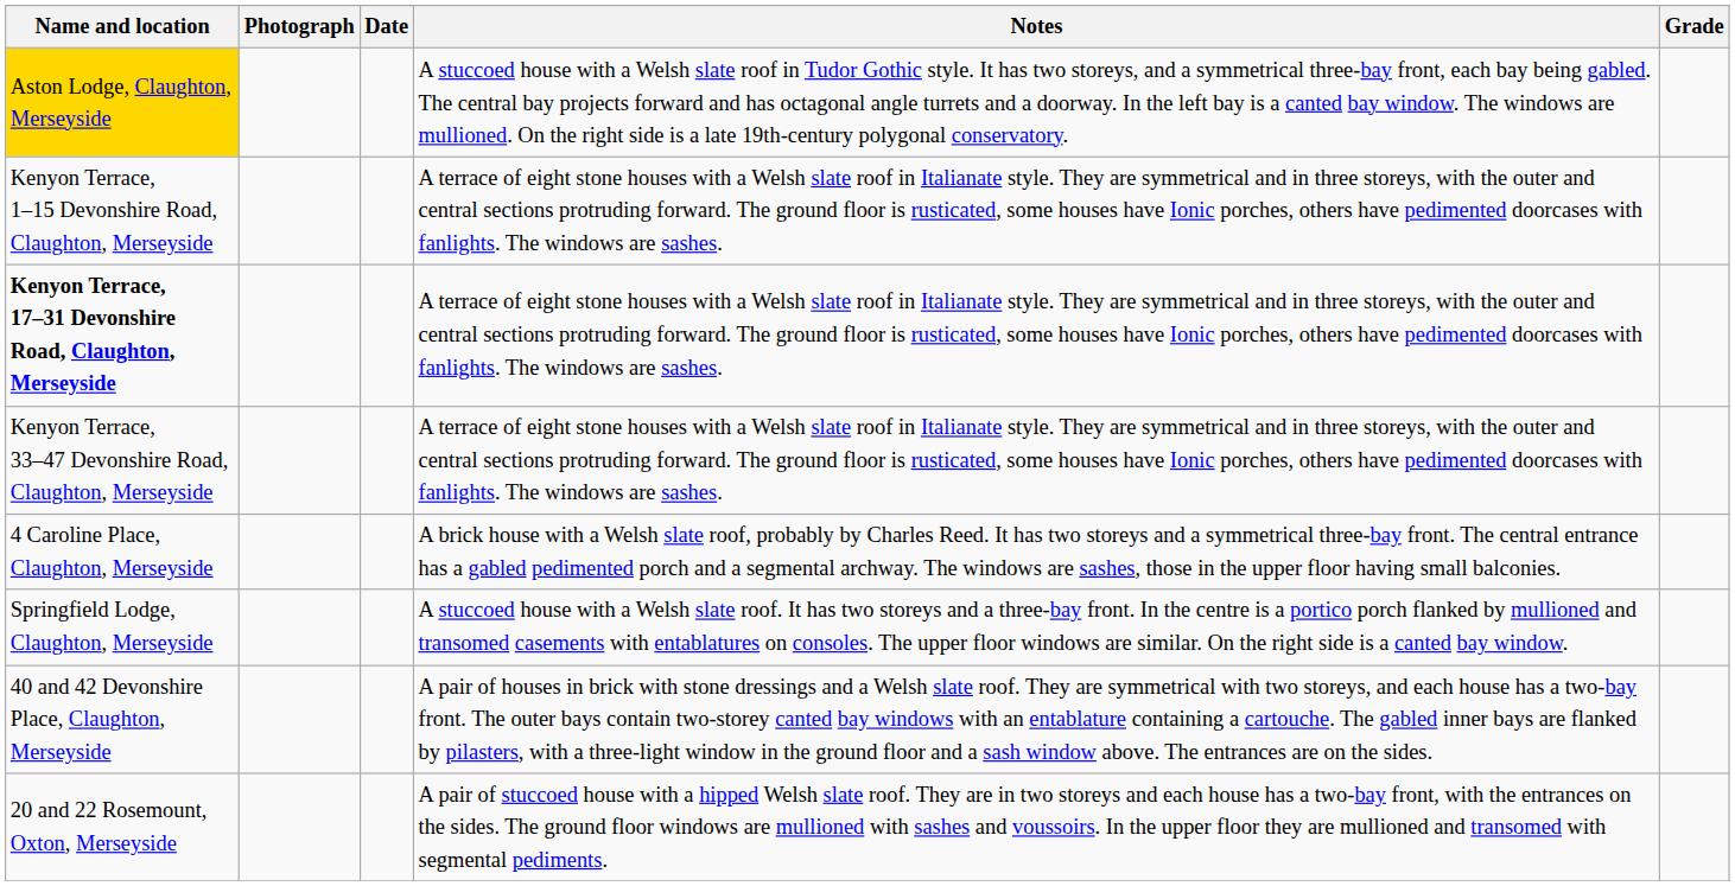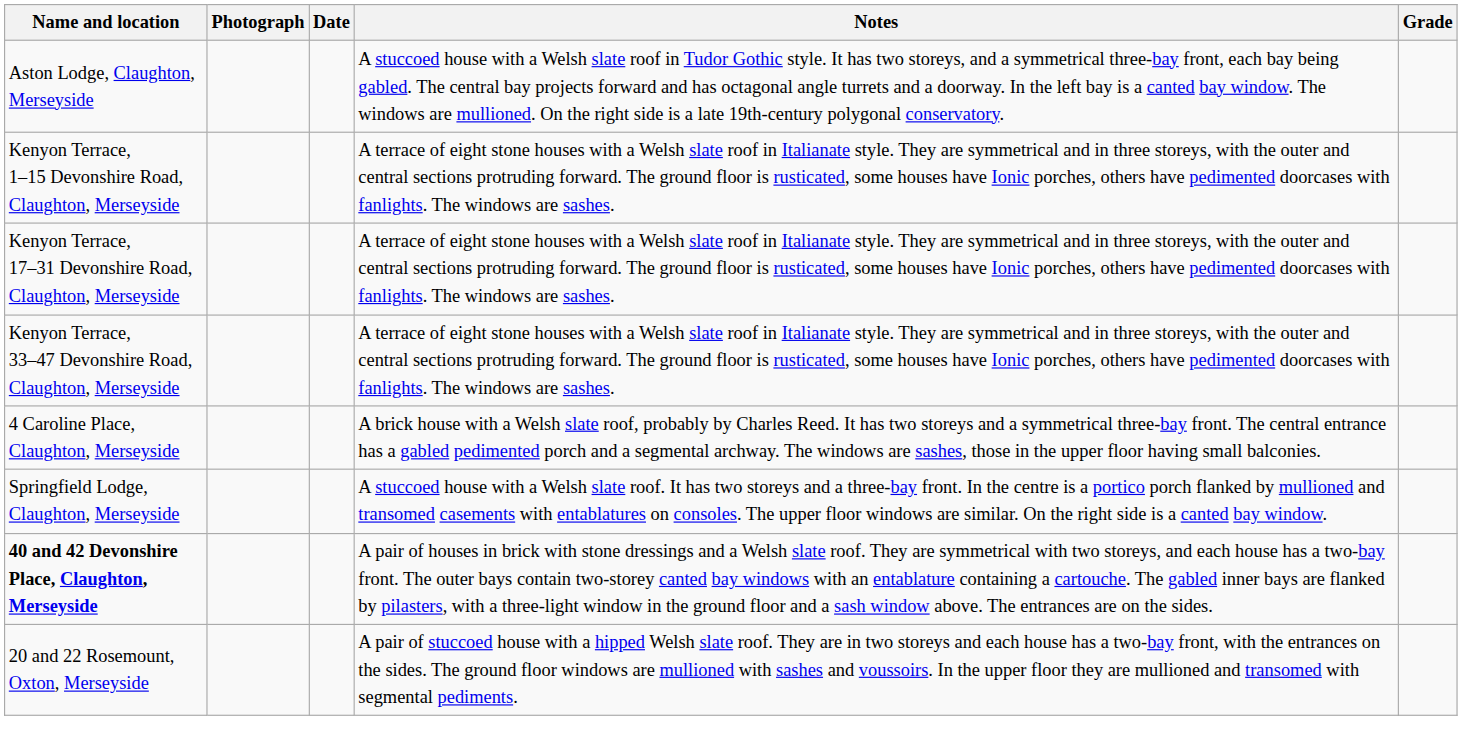Aston Lodge, Claughton, Merseyside | Name and location: gold background -> no background
Kenyon Terrace, 17–31 Devonshire Road, Claughton, Merseyside | Name and location: bold -> normal
40 and 42 Devonshire Place, Claughton, Merseyside | Name and location: normal -> bold
